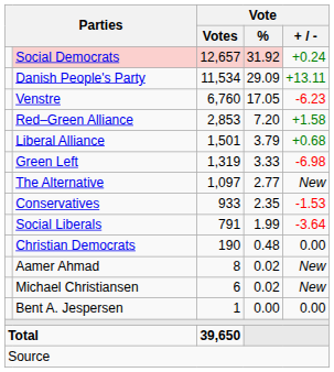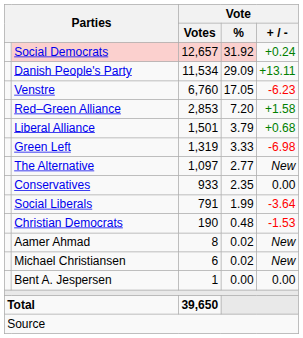Conservatives | Vote / + / -: -1.53 -> 0.00
Christian Democrats | Vote / + / -: 0.00 -> -1.53
